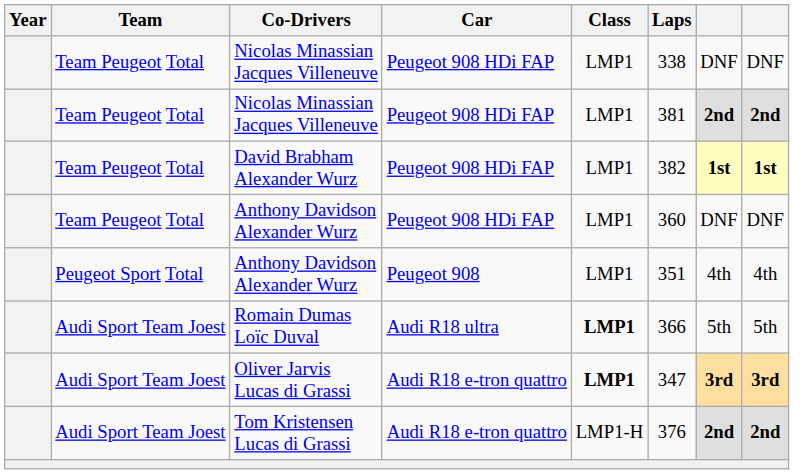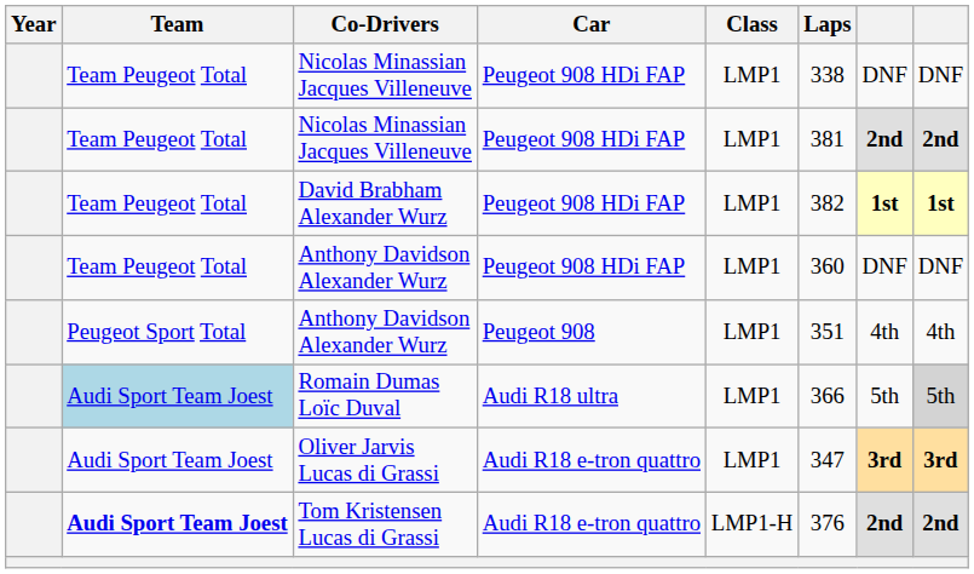Romain Dumas Loïc Duval | Team: no background -> lightblue background
Romain Dumas Loïc Duval | Class: bold -> normal
Romain Dumas Loïc Duval | column 8: no background -> lightgrey background
Oliver Jarvis Lucas di Grassi | Class: bold -> normal
Tom Kristensen Lucas di Grassi | Team: normal -> bold
